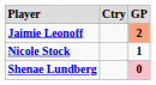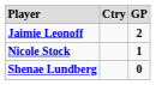Jaimie Leonoff | column 3: lightsalmon background -> no background
Shenae Lundberg | column 3: pink background -> no background
